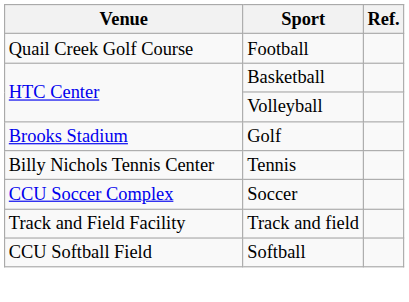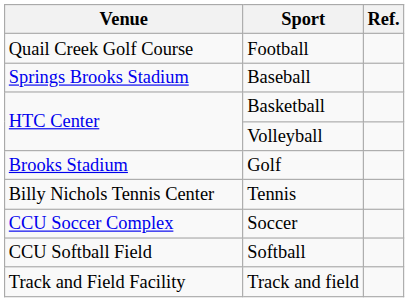+ row: Springs Brooks Stadium | Baseball
rows swapped: Softball <-> Track and field
